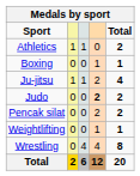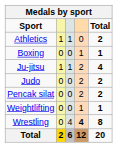Judo | column 4: bold -> normal
Wrestling | column 4: normal -> bold
